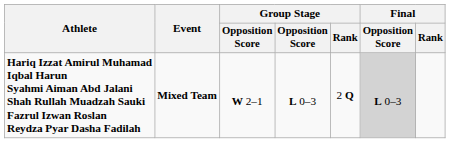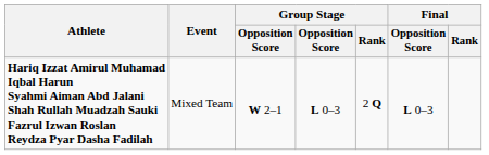row 3 | Event: bold -> normal
row 3 | Final / Opposition Score: lightgrey background -> no background
